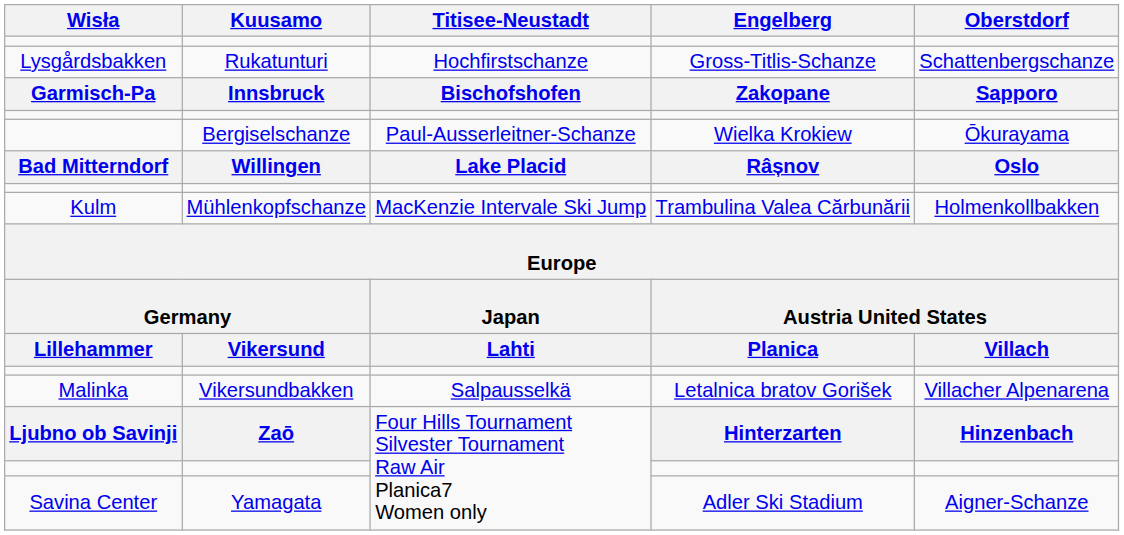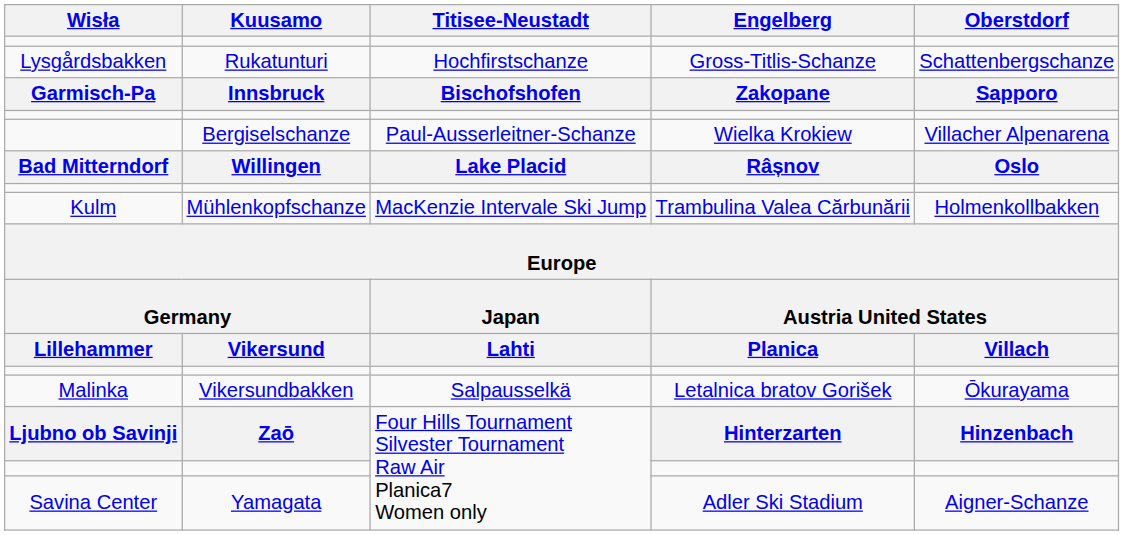Bergiselschanze | Oberstdorf: Ōkurayama -> Villacher Alpenarena
Vikersundbakken | Oberstdorf: Villacher Alpenarena -> Ōkurayama
